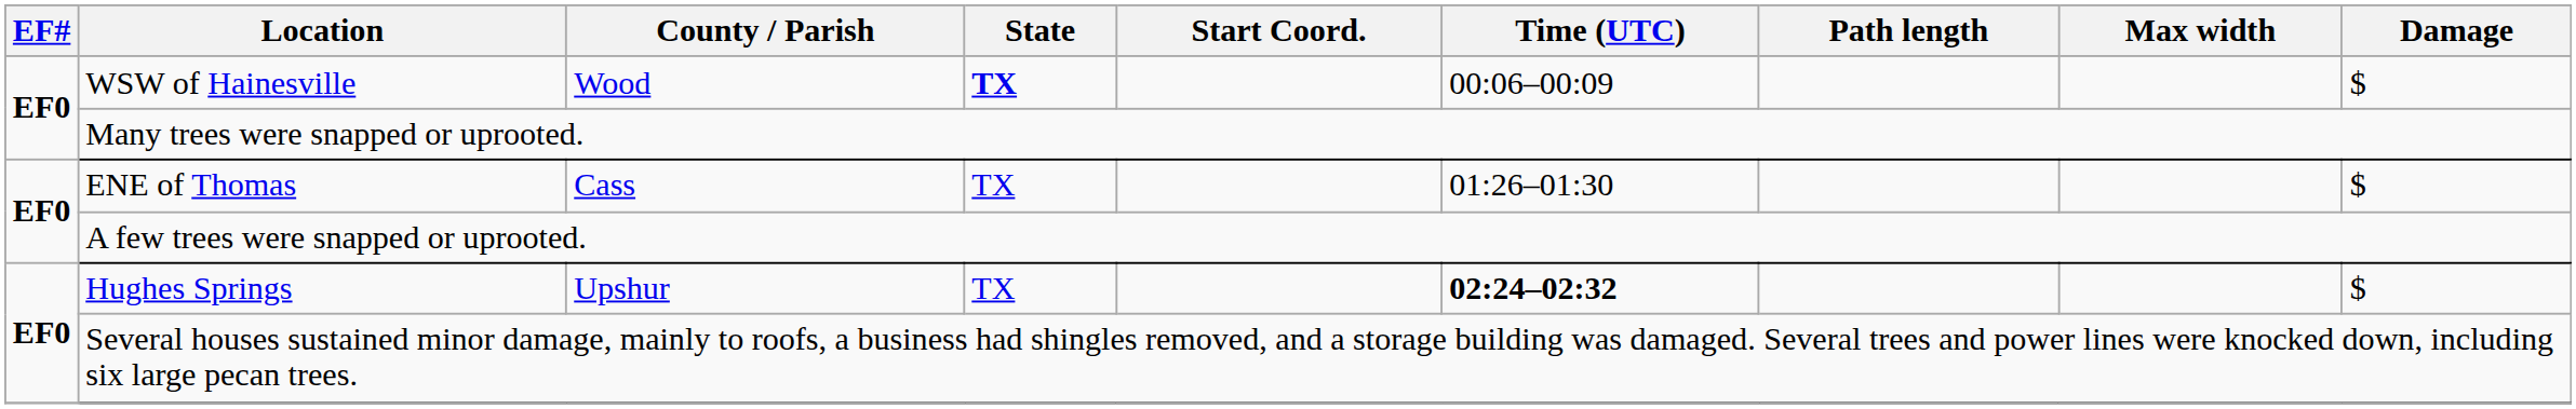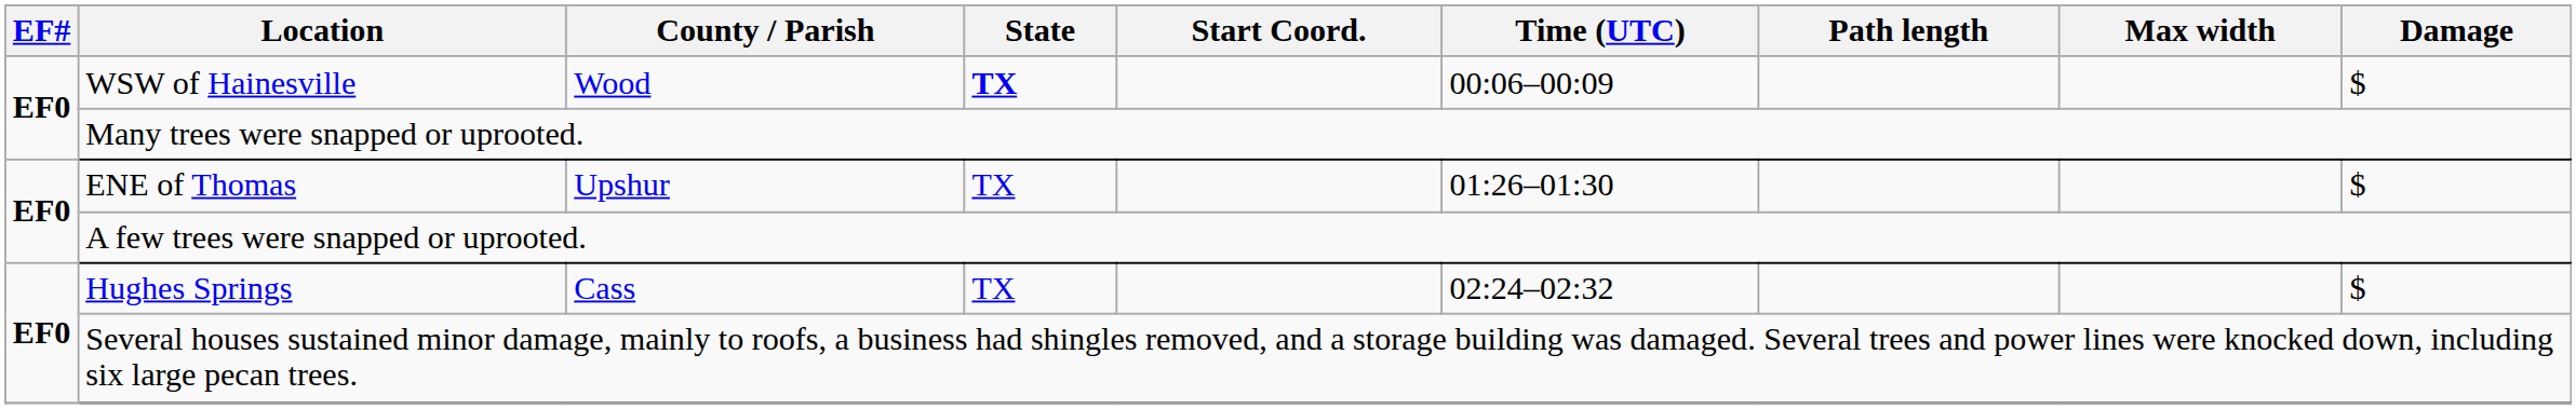ENE of Thomas | County / Parish: Cass -> Upshur
Hughes Springs | County / Parish: Upshur -> Cass
Hughes Springs | Time (UTC): bold -> normal
